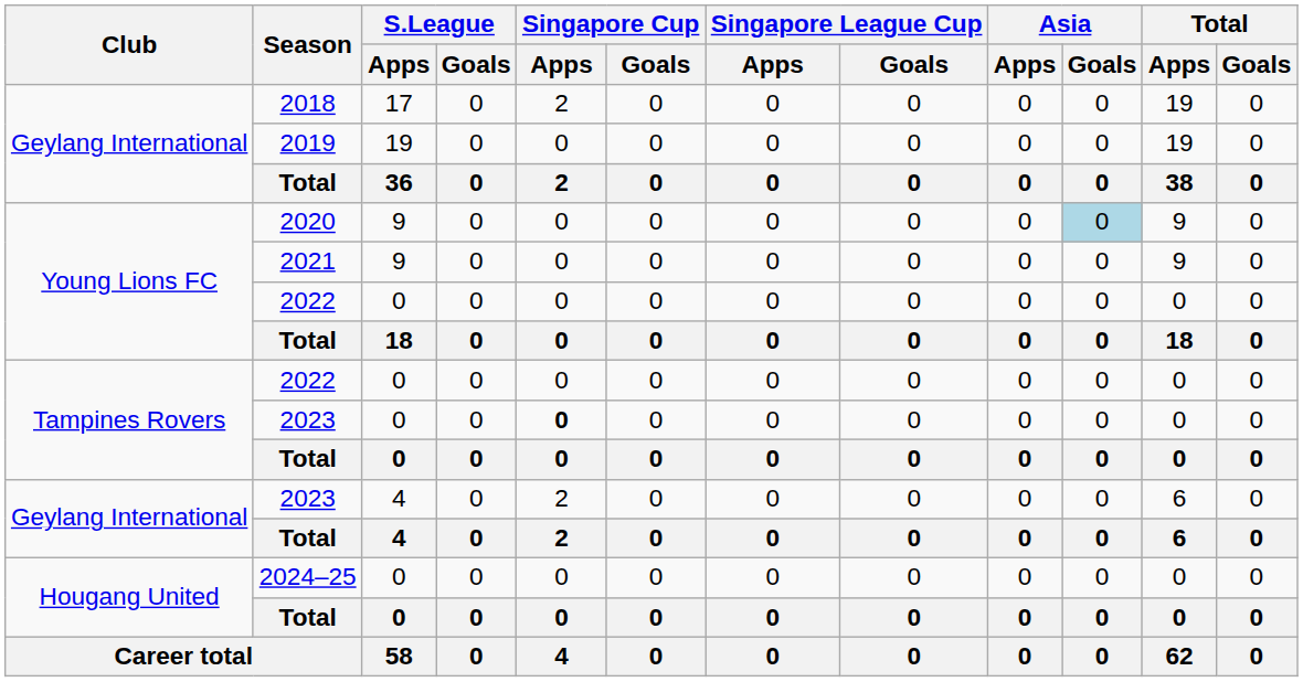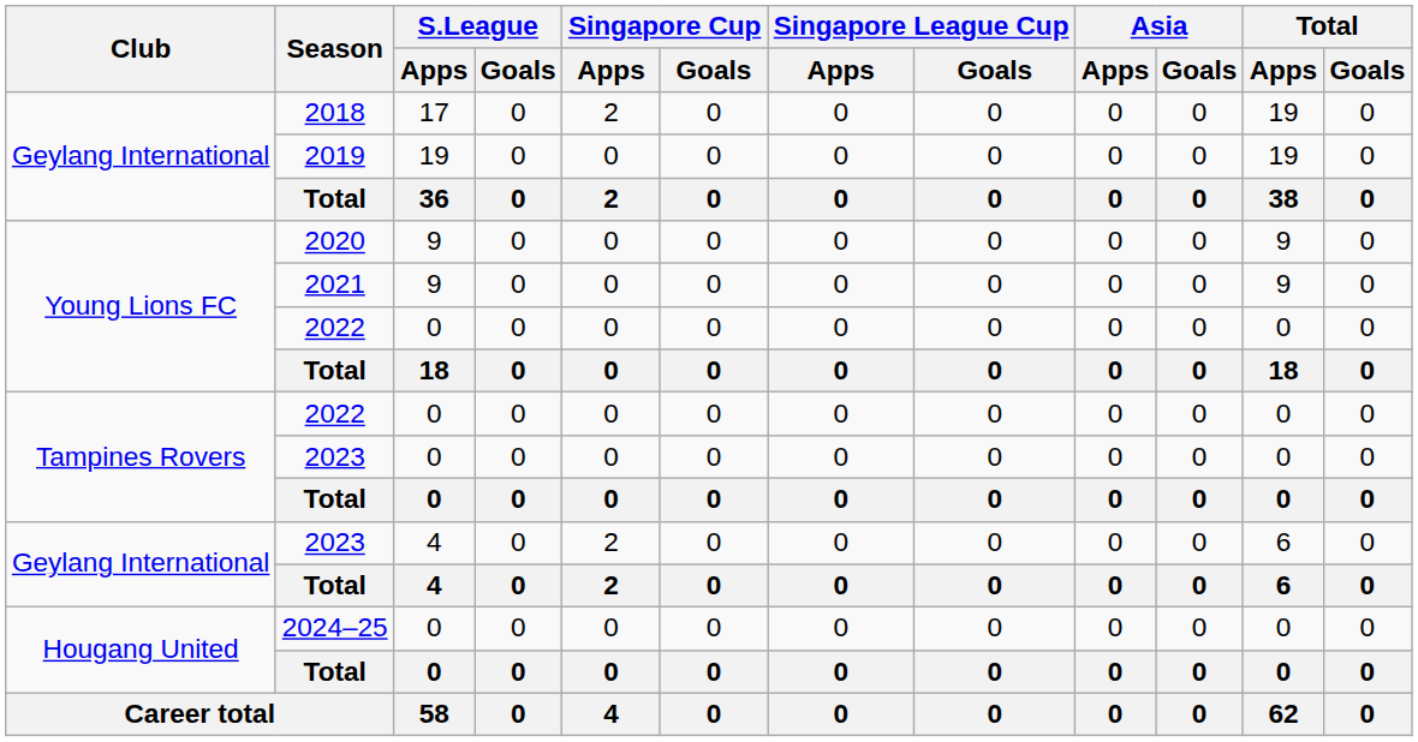2020 | Asia / Goals: lightblue background -> no background
Tampines Rovers / 2023 | Singapore Cup / Apps: bold -> normal
